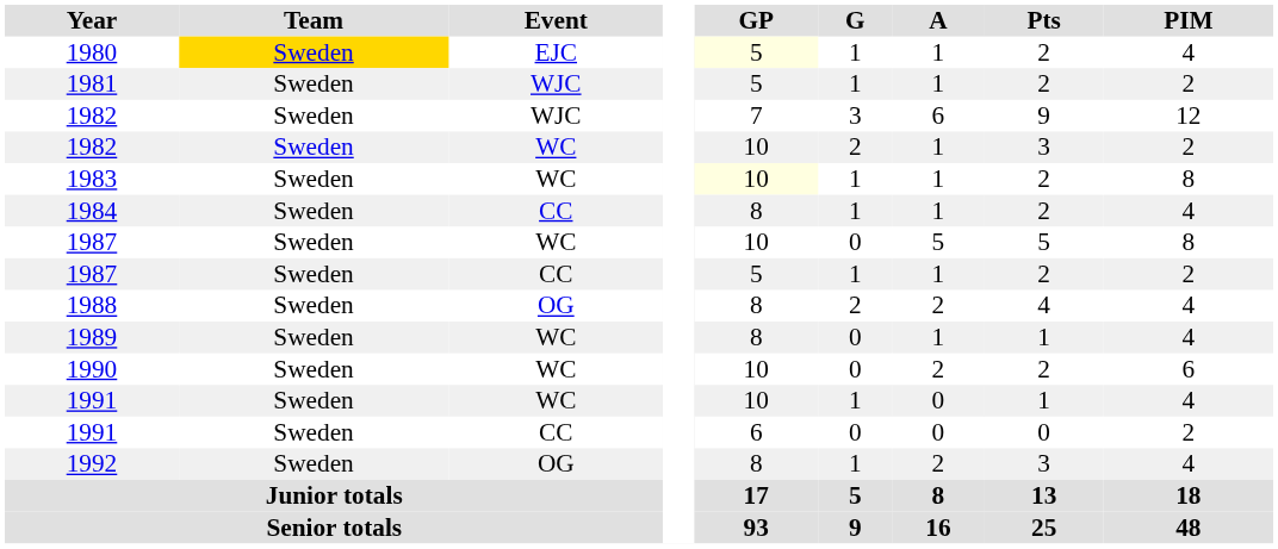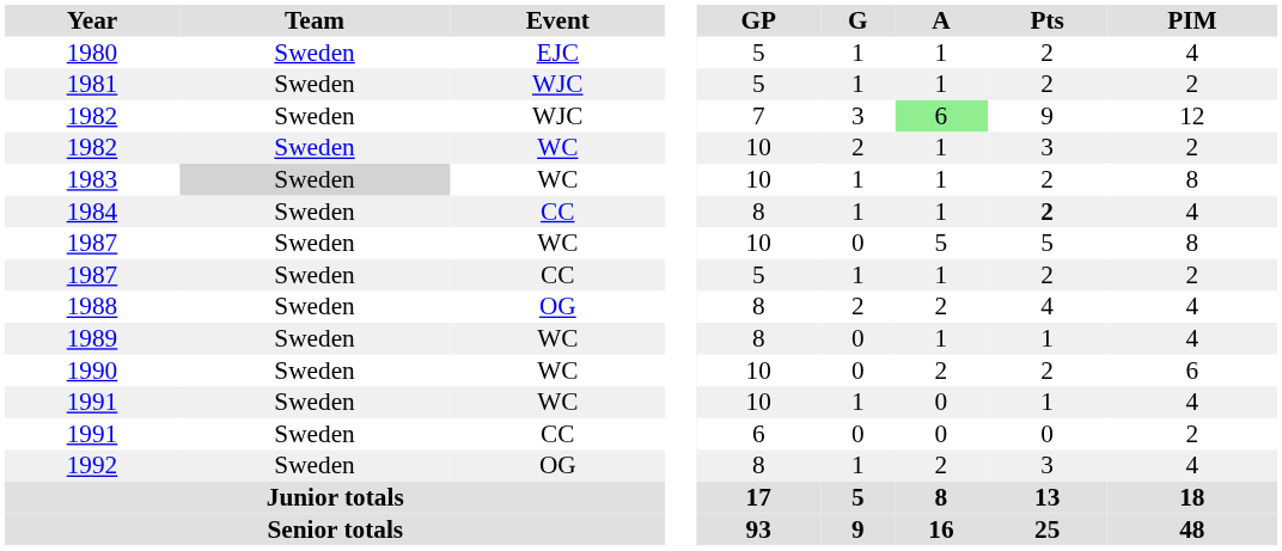1980 | Team: gold background -> no background
1980 | GP: lightyellow background -> no background
1982 / WJC | A: no background -> lightgreen background
1983 | Team: no background -> lightgrey background
1983 | GP: lightyellow background -> no background
1984 | Pts: normal -> bold
